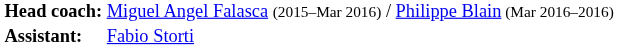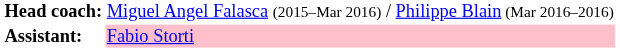Assistant: | column 2: no background -> pink background
